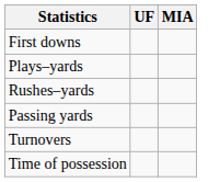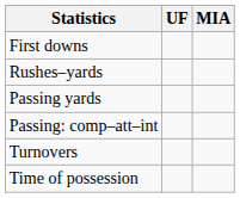- row: Plays–yards
+ row: Passing: comp–att–int
